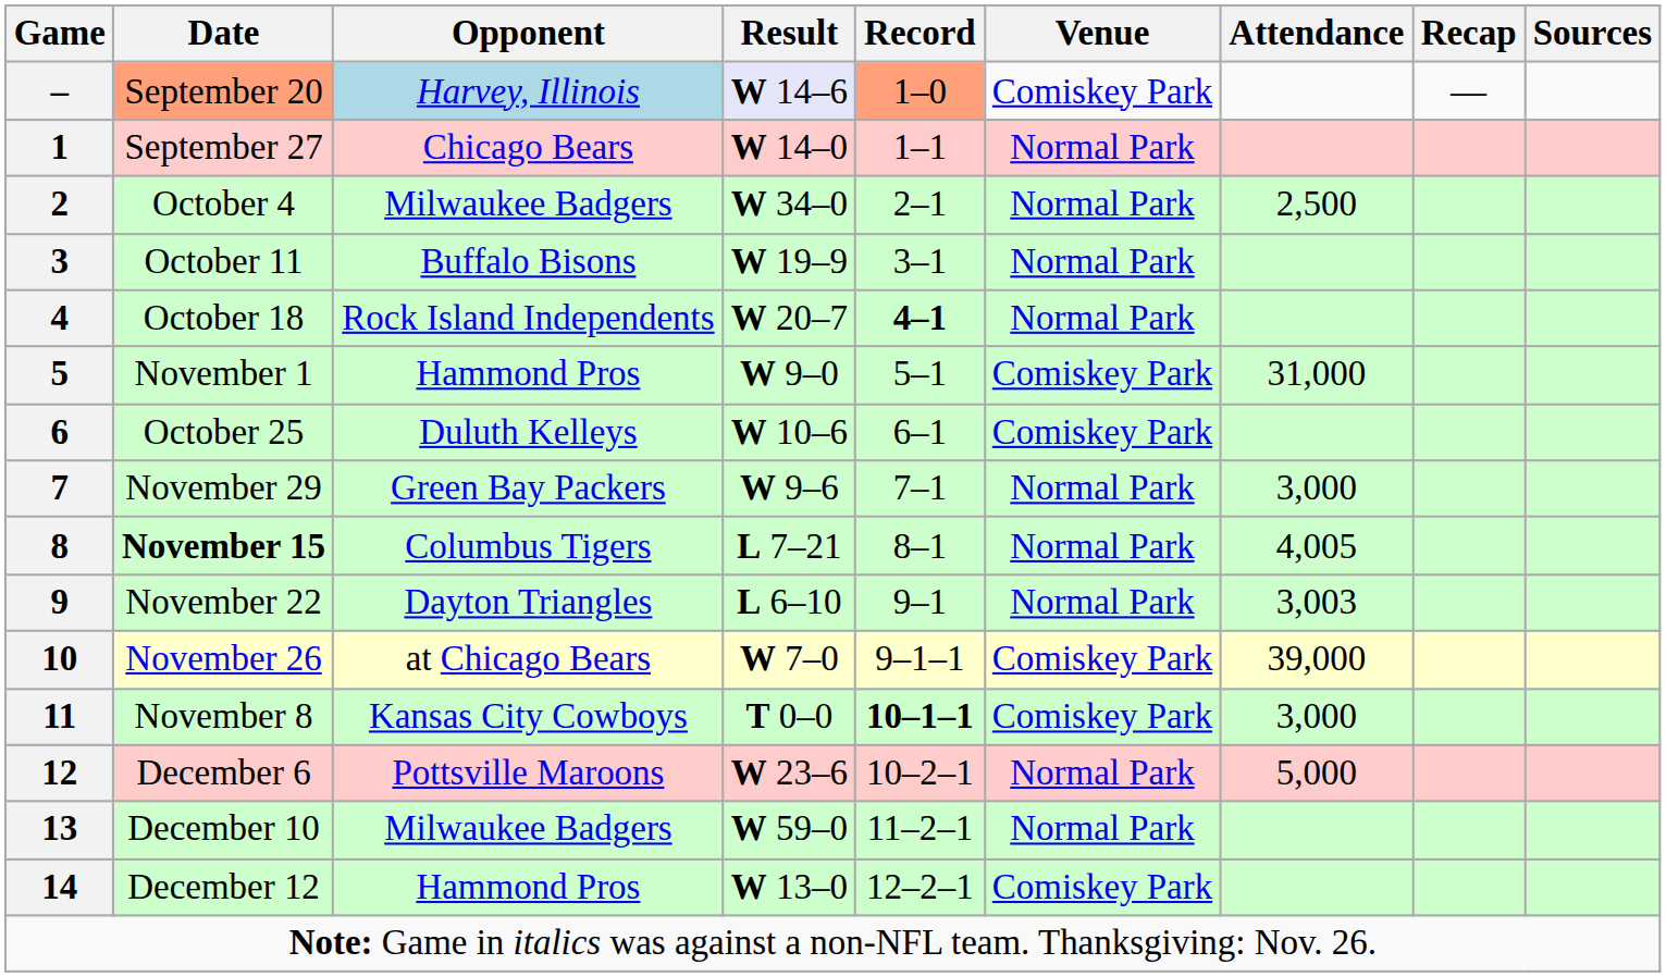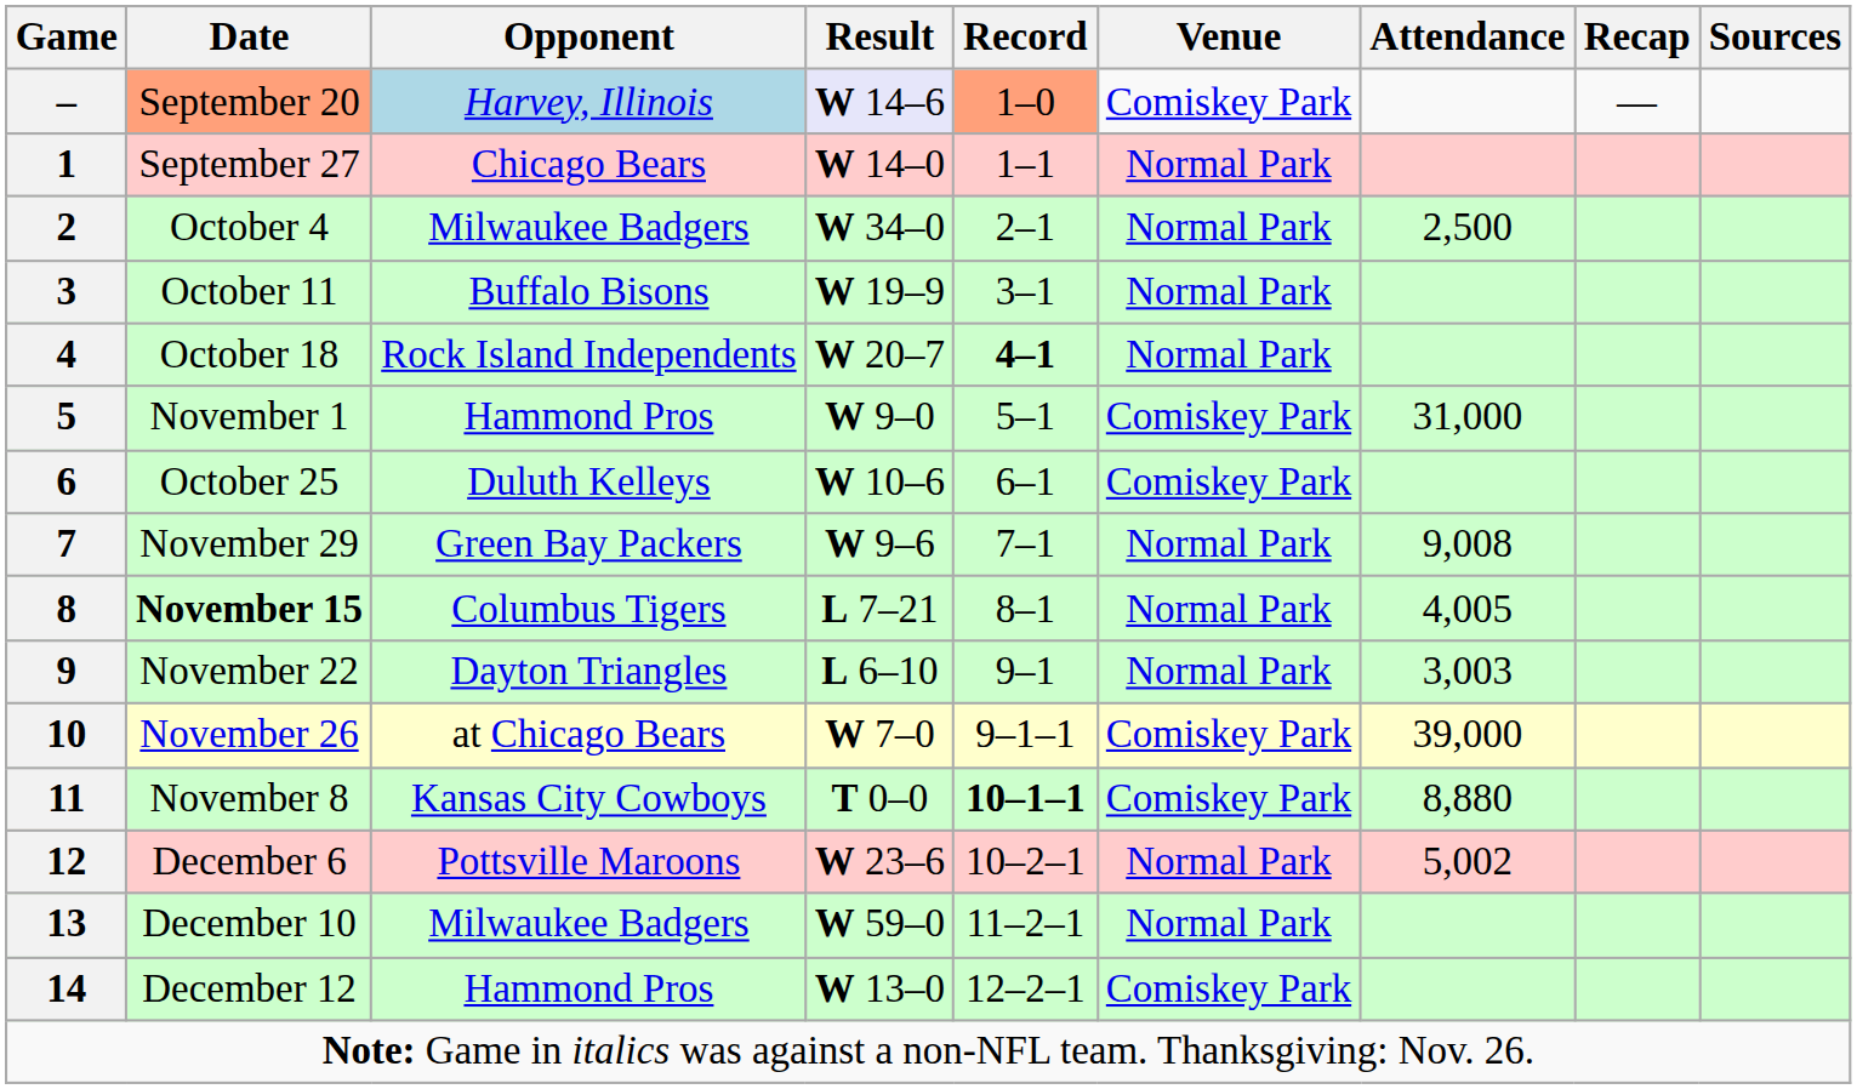7 | Attendance: 3,000 -> 9,008
11 | Attendance: 3,000 -> 8,880
12 | Attendance: 5,000 -> 5,002
